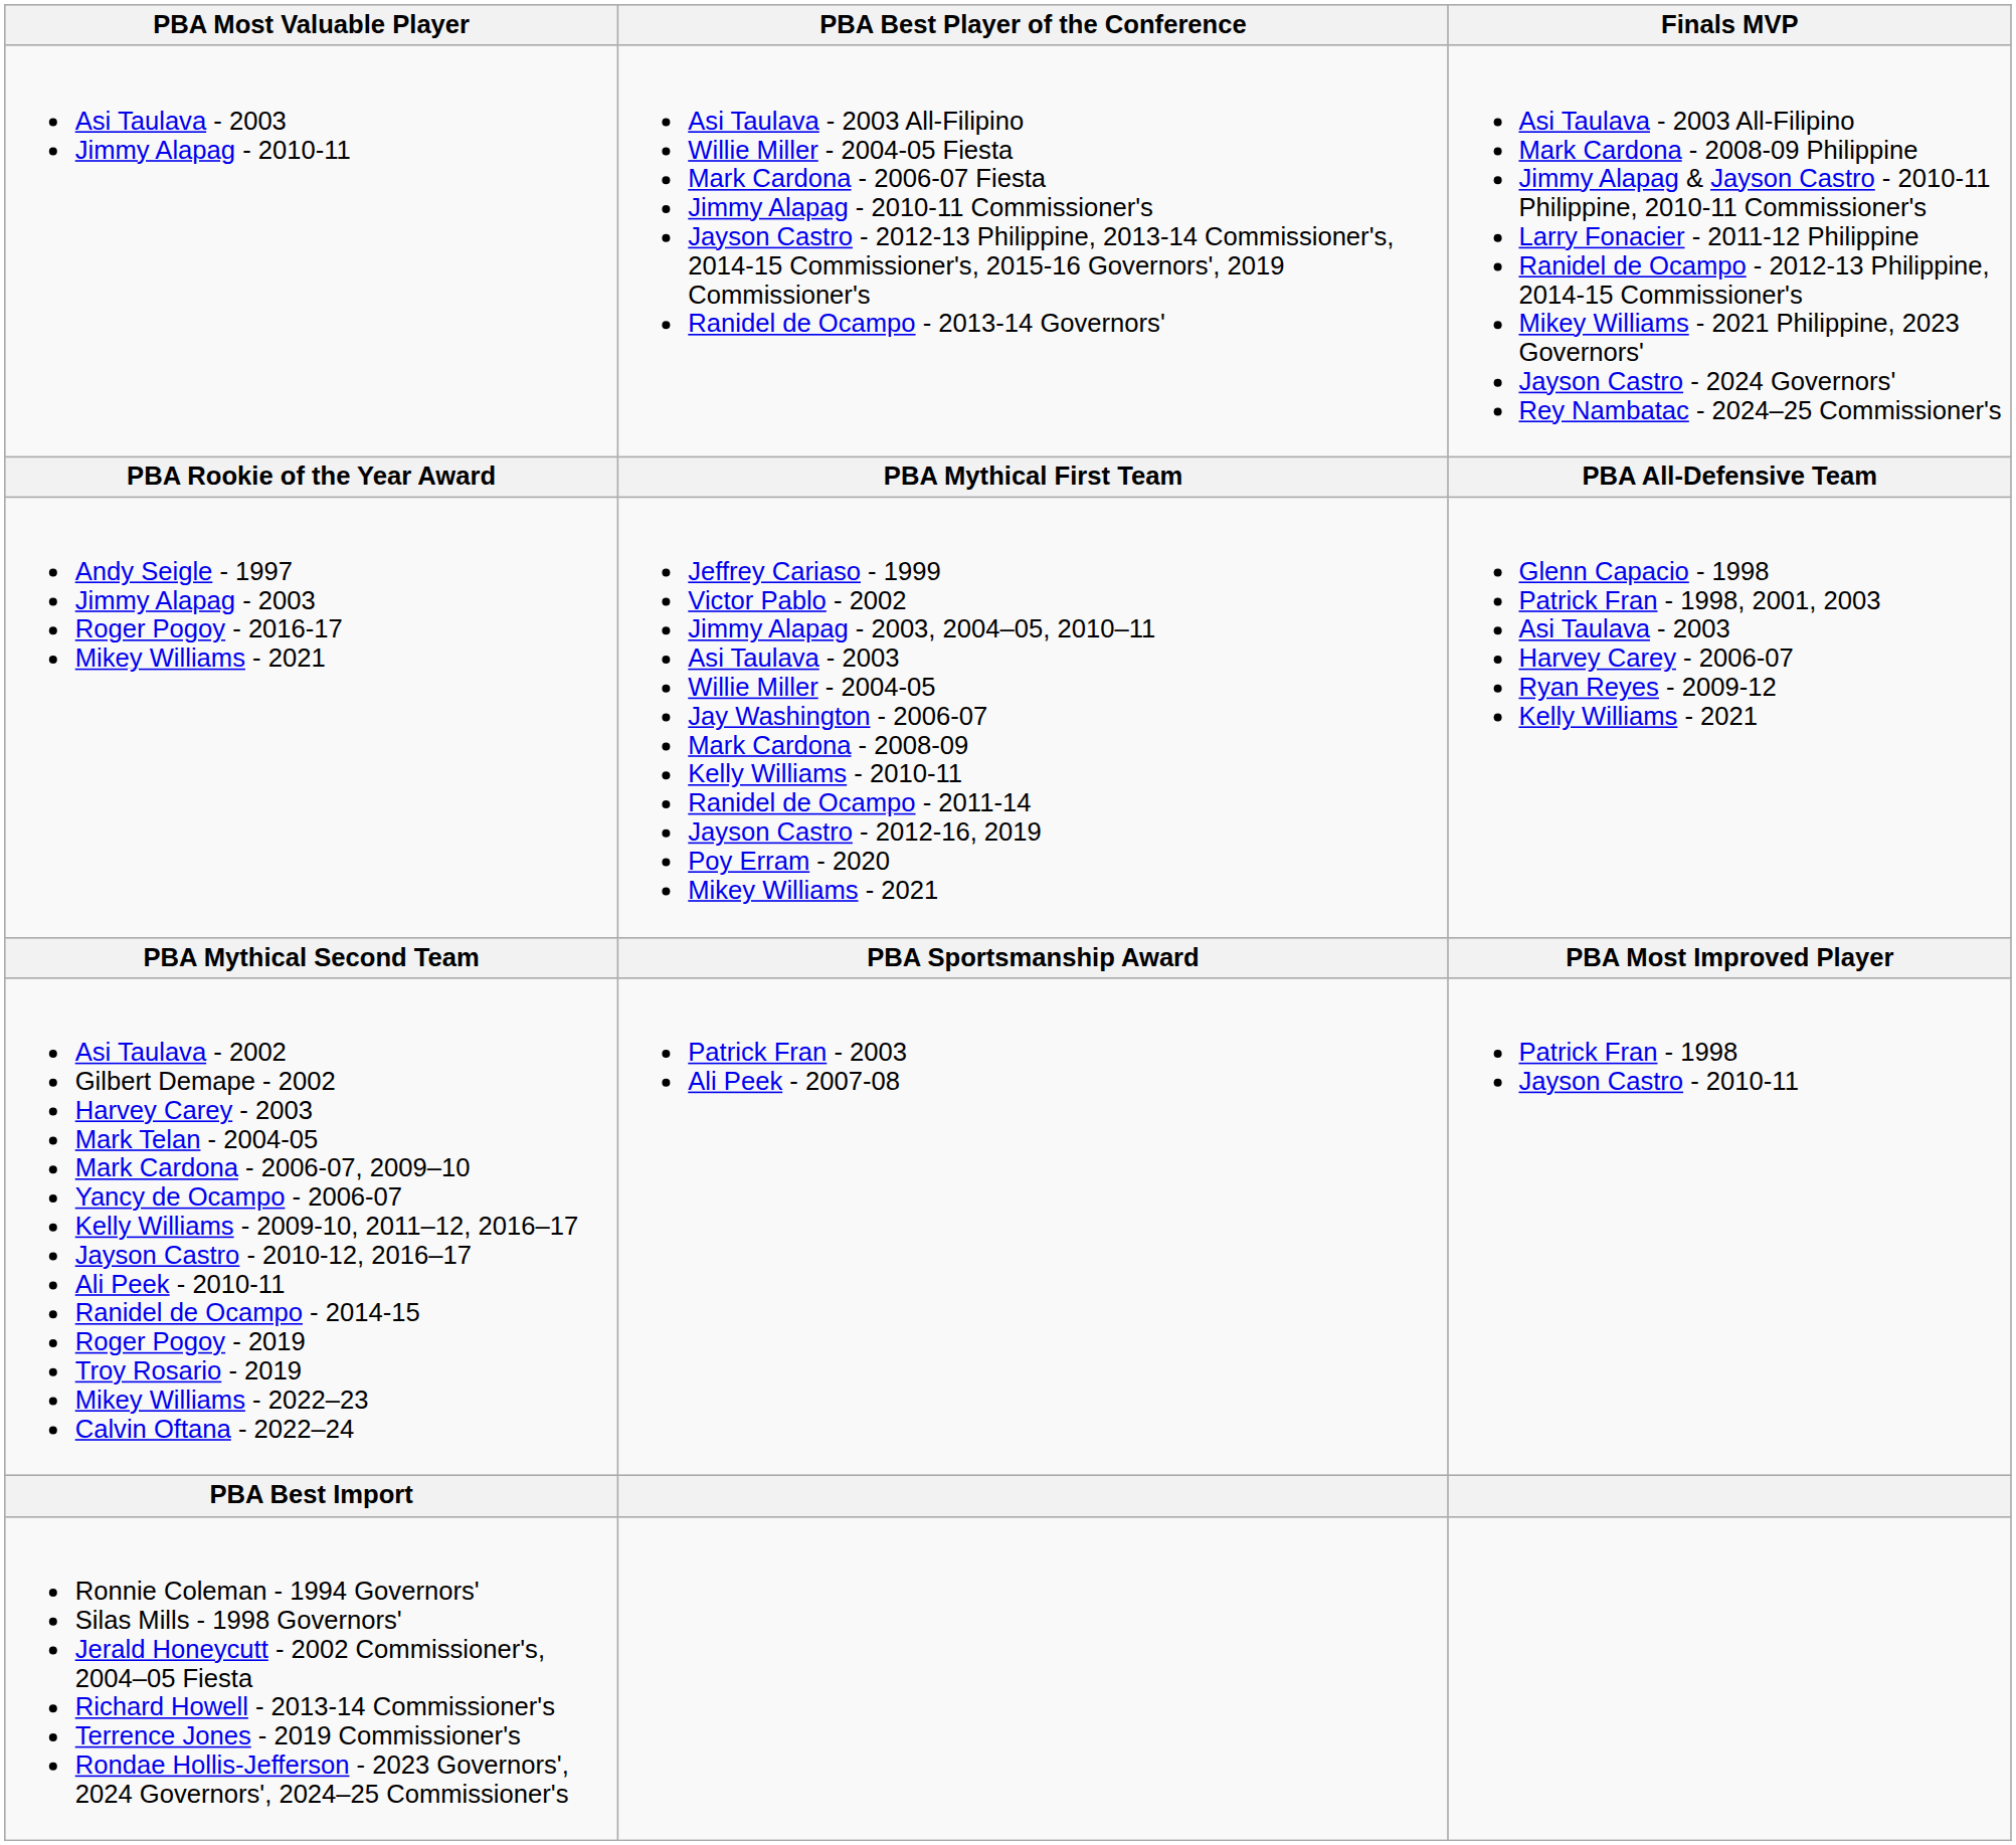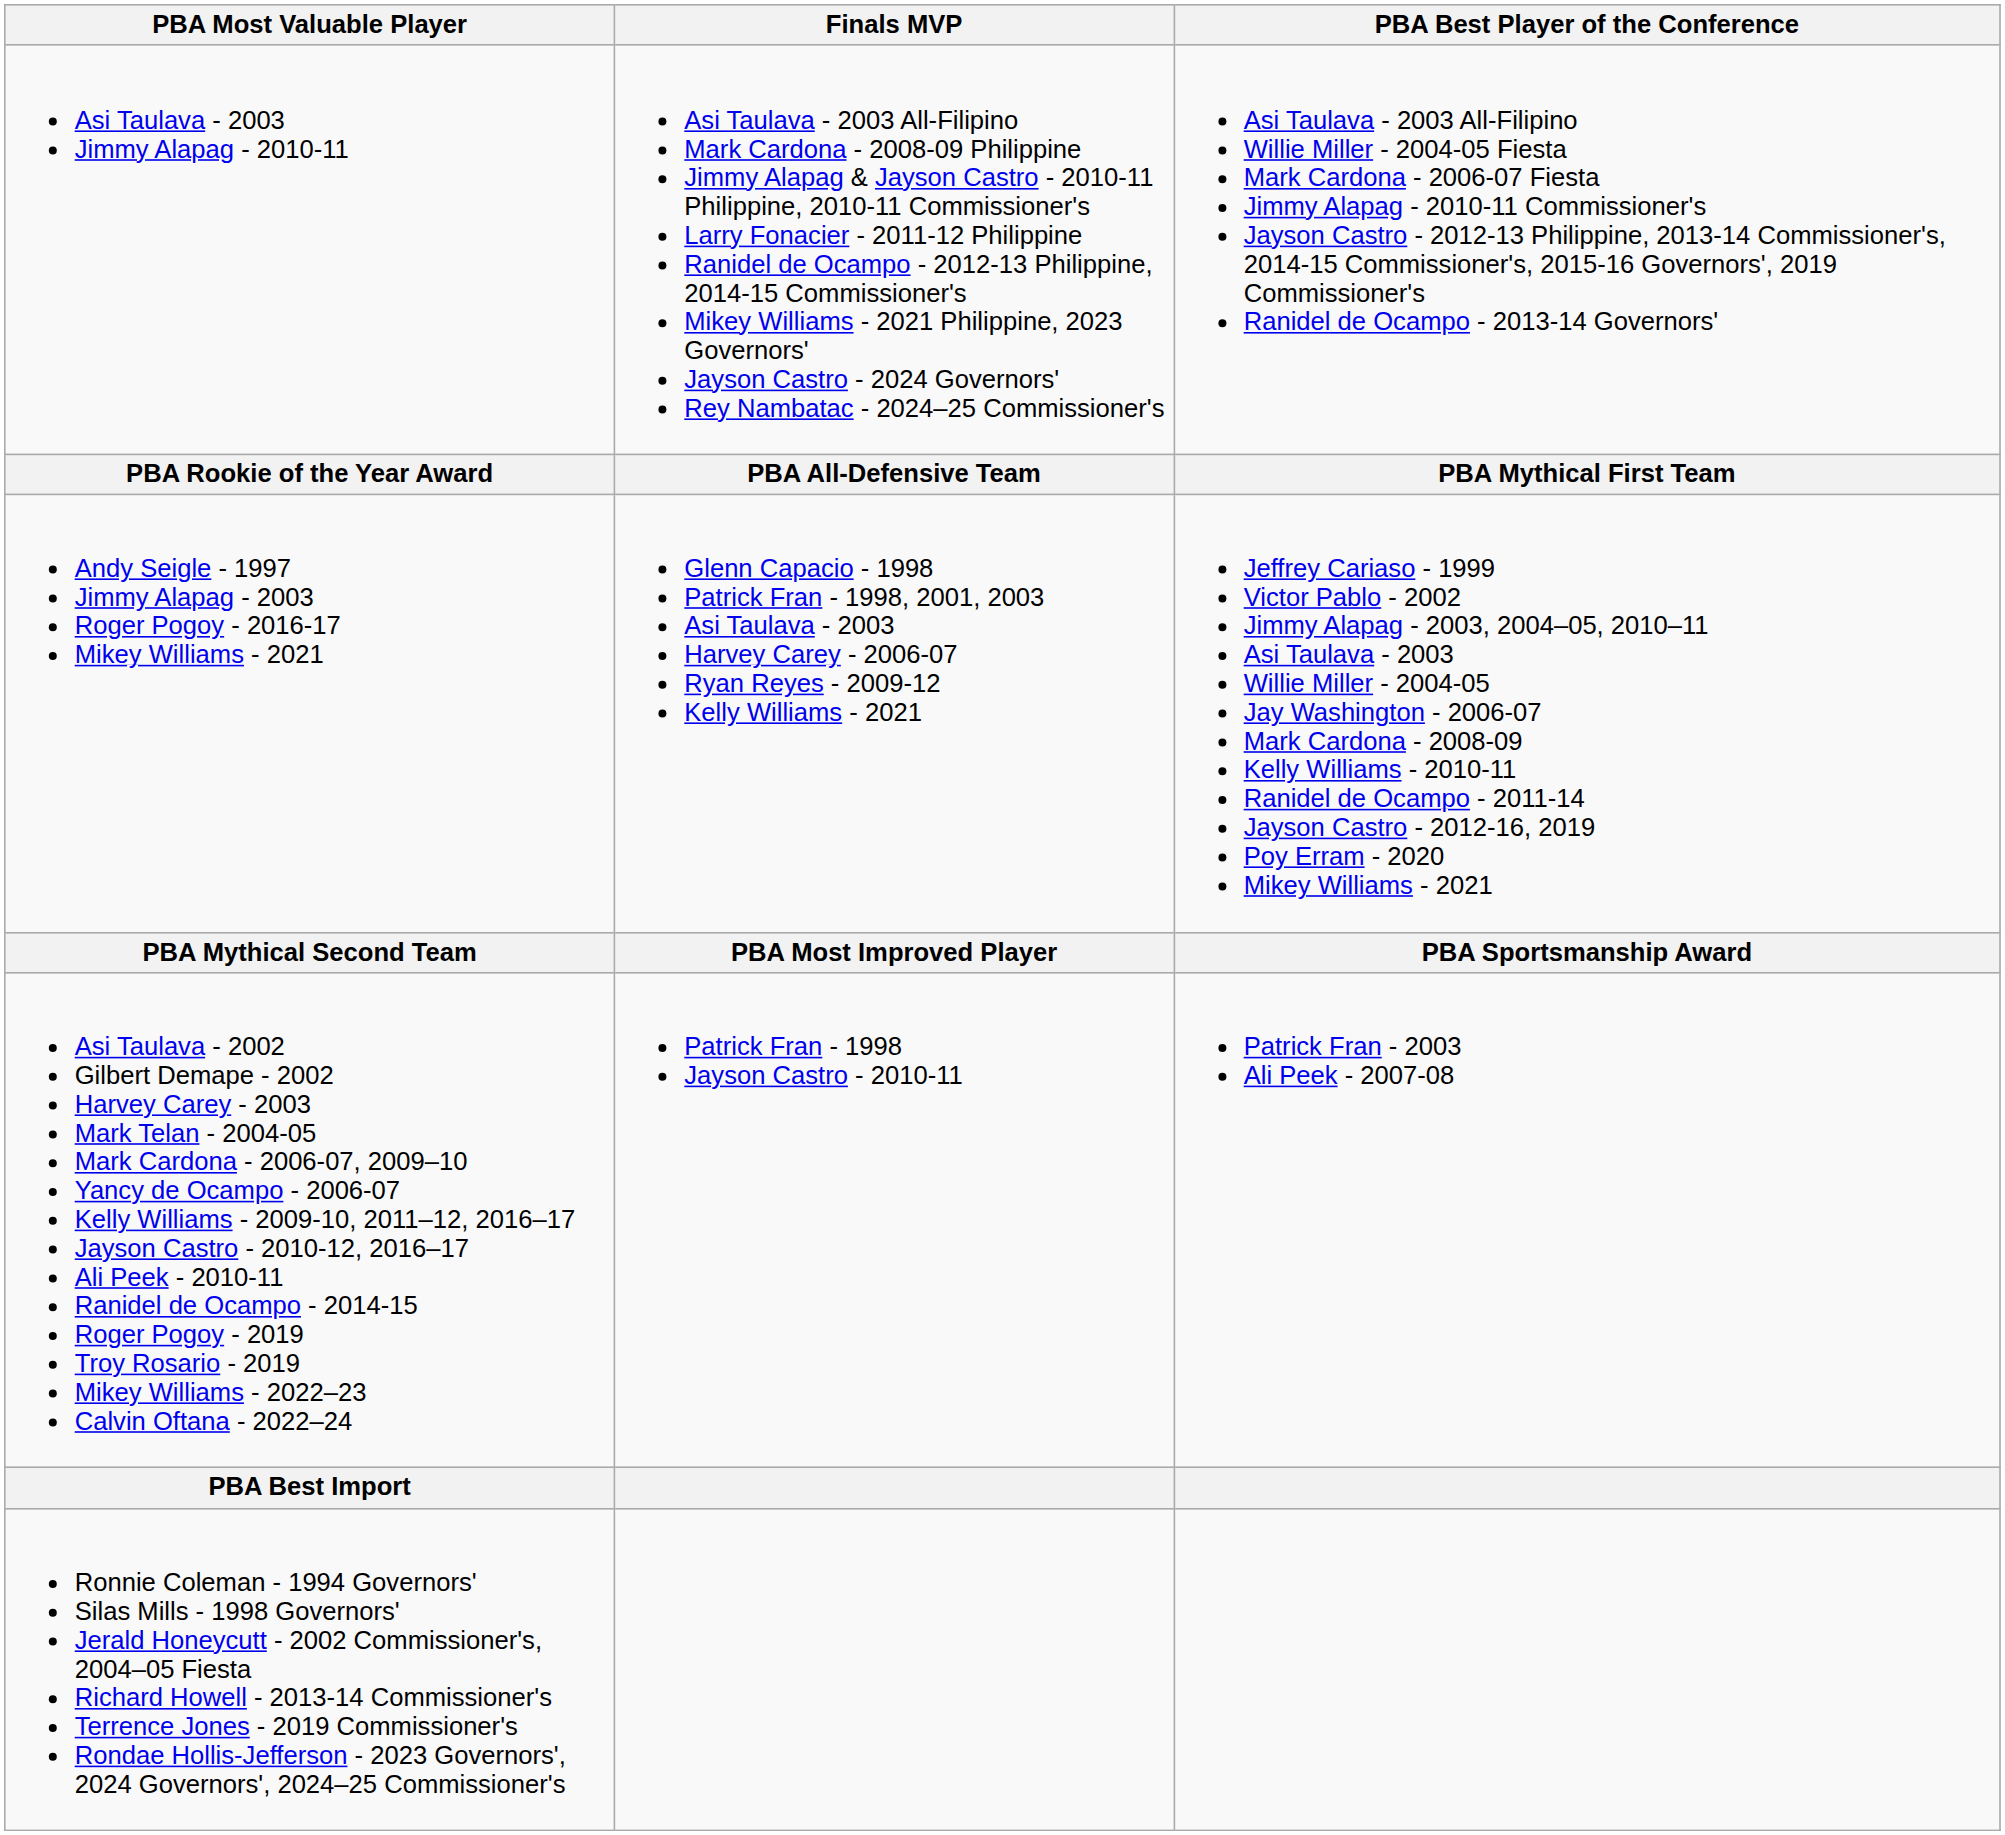columns swapped: Finals MVP <-> PBA Best Player of the Conference
